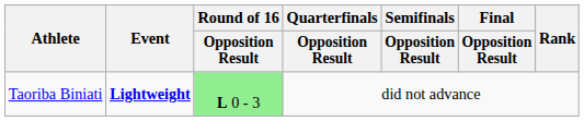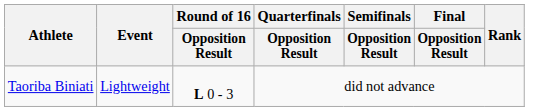Taoriba Biniati | Event: bold -> normal
Taoriba Biniati | Round of 16 / Opposition Result: lightgreen background -> no background
